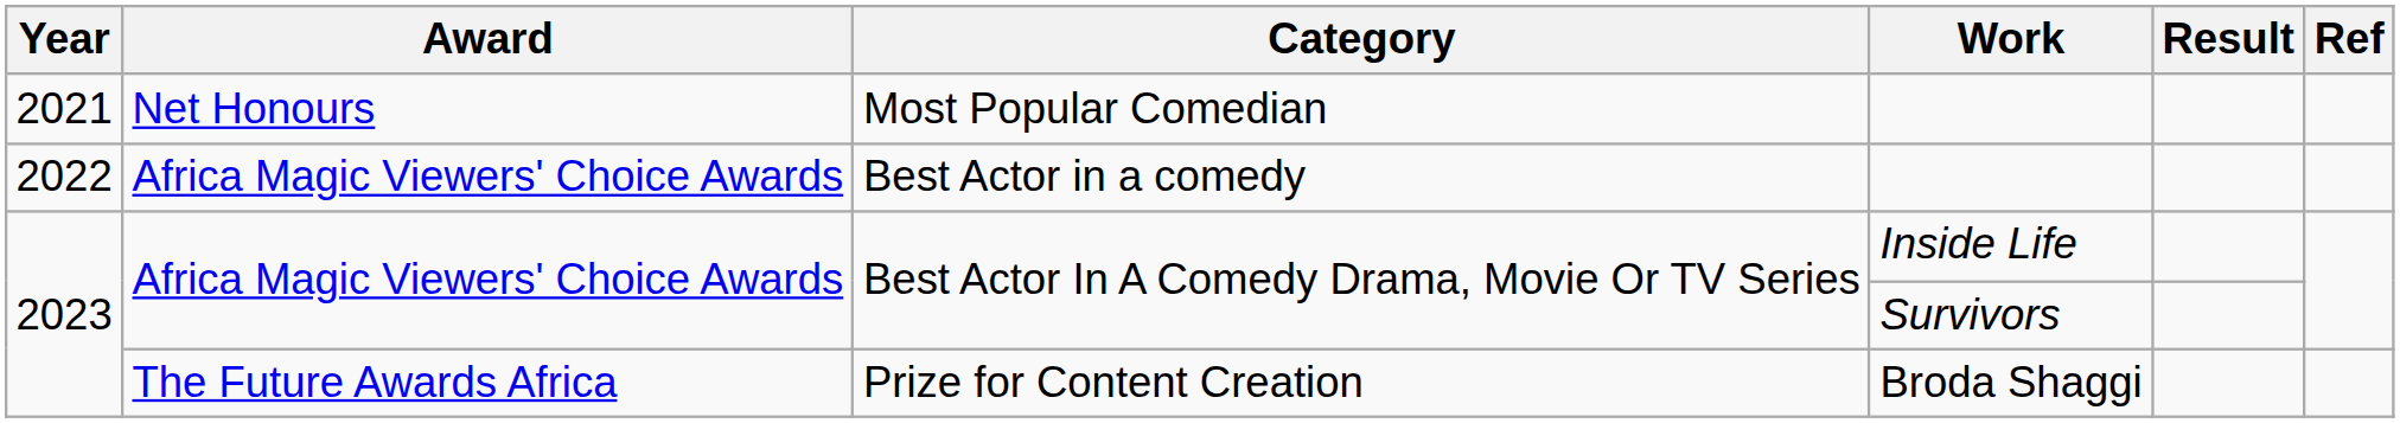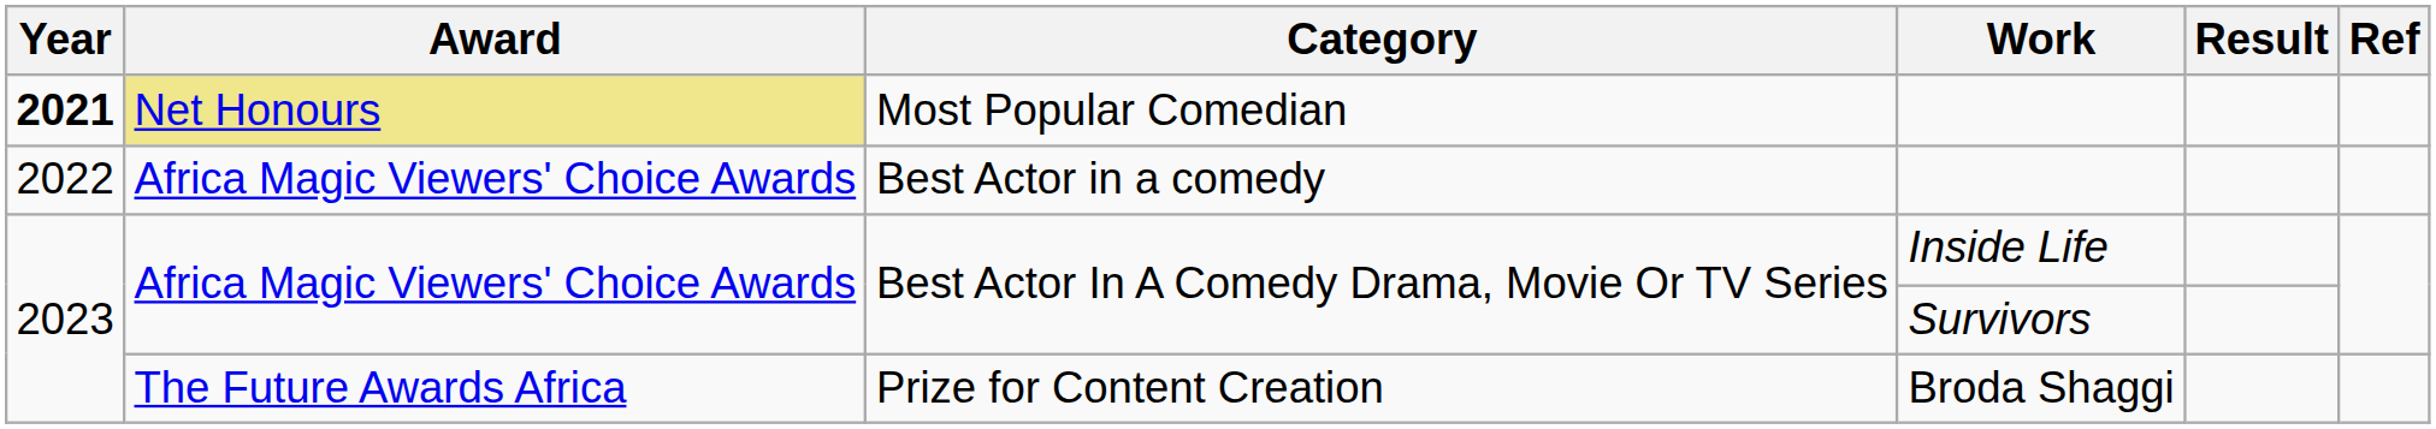Most Popular Comedian | Year: normal -> bold
Most Popular Comedian | Award: no background -> khaki background
